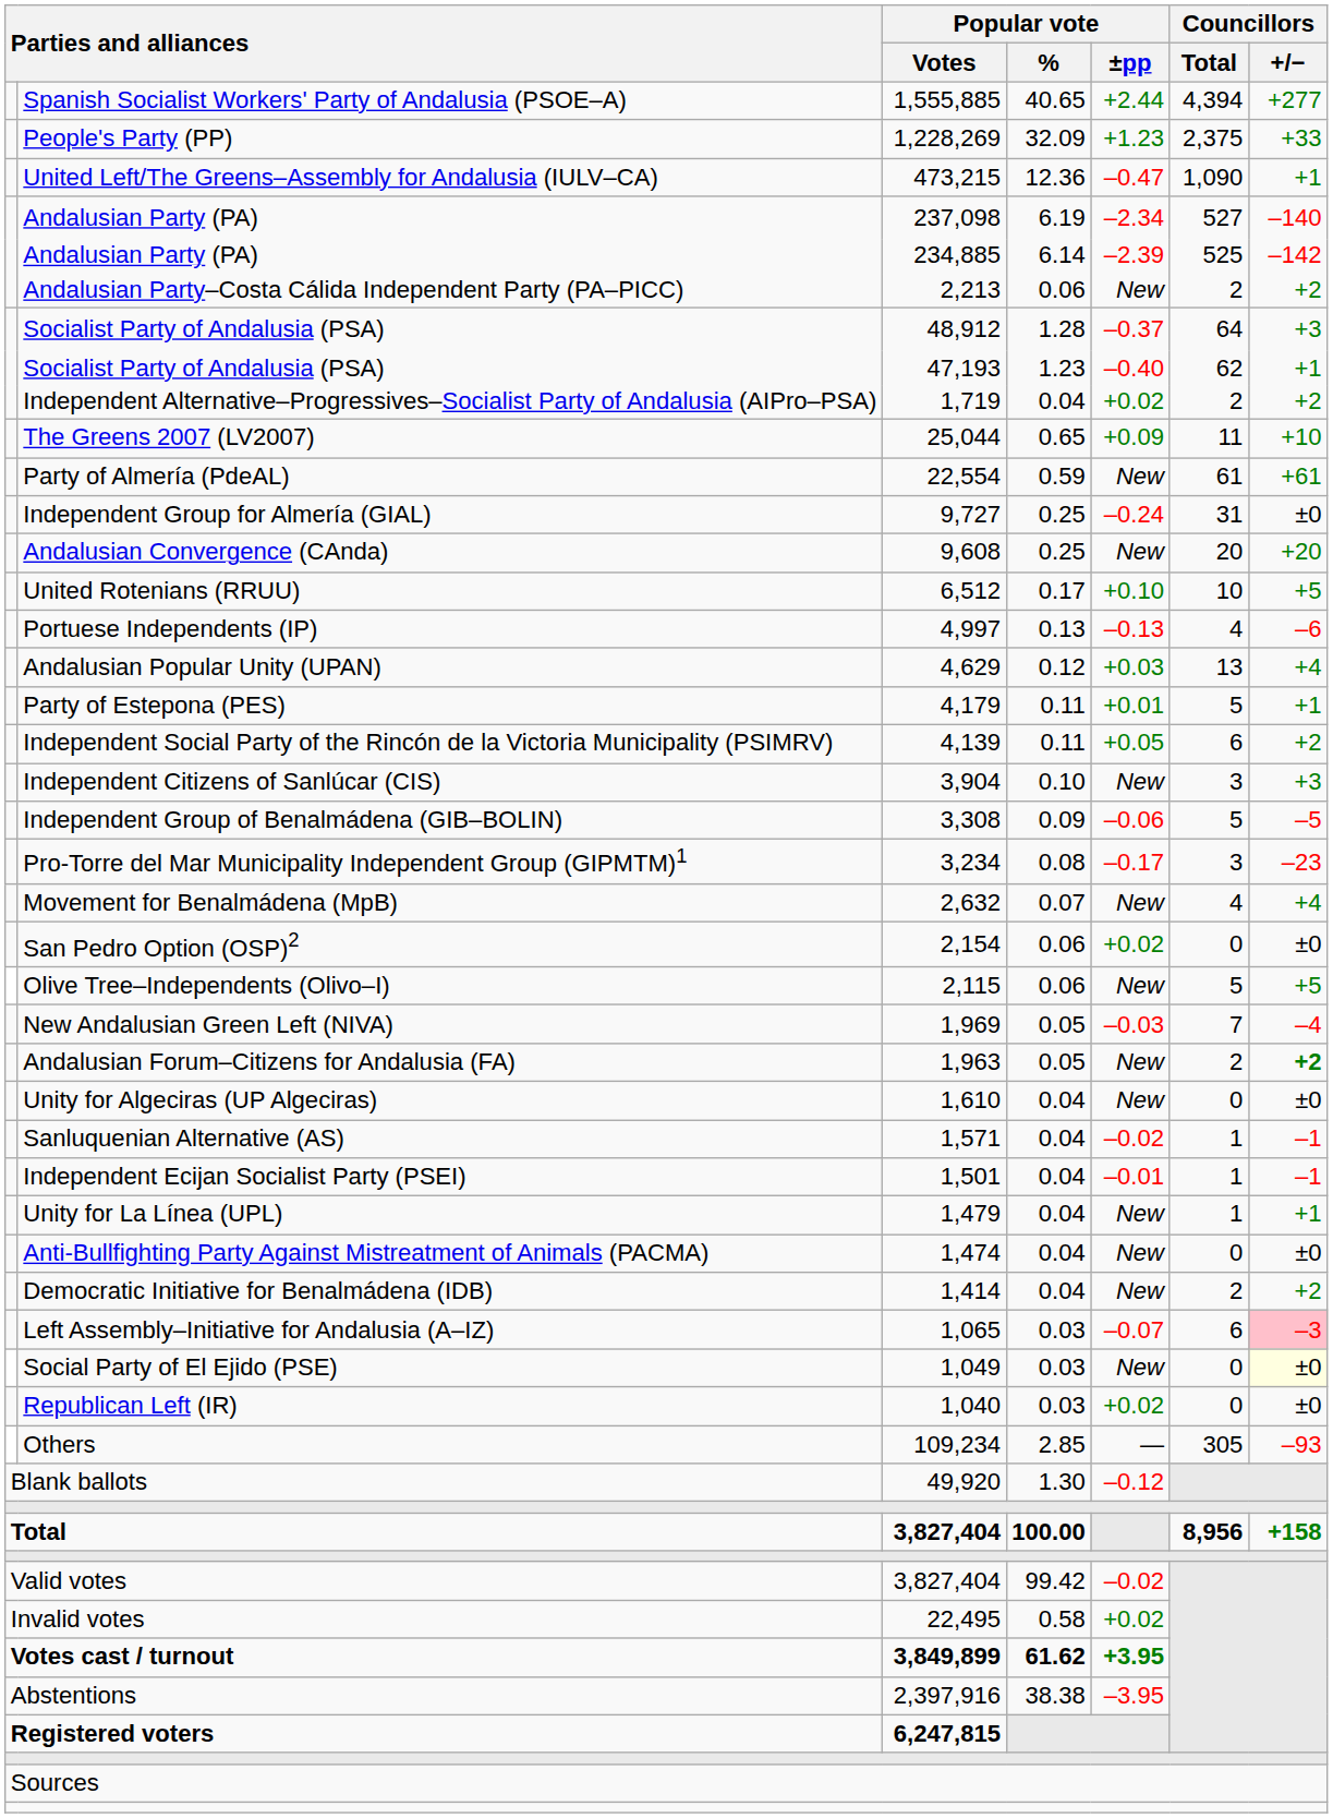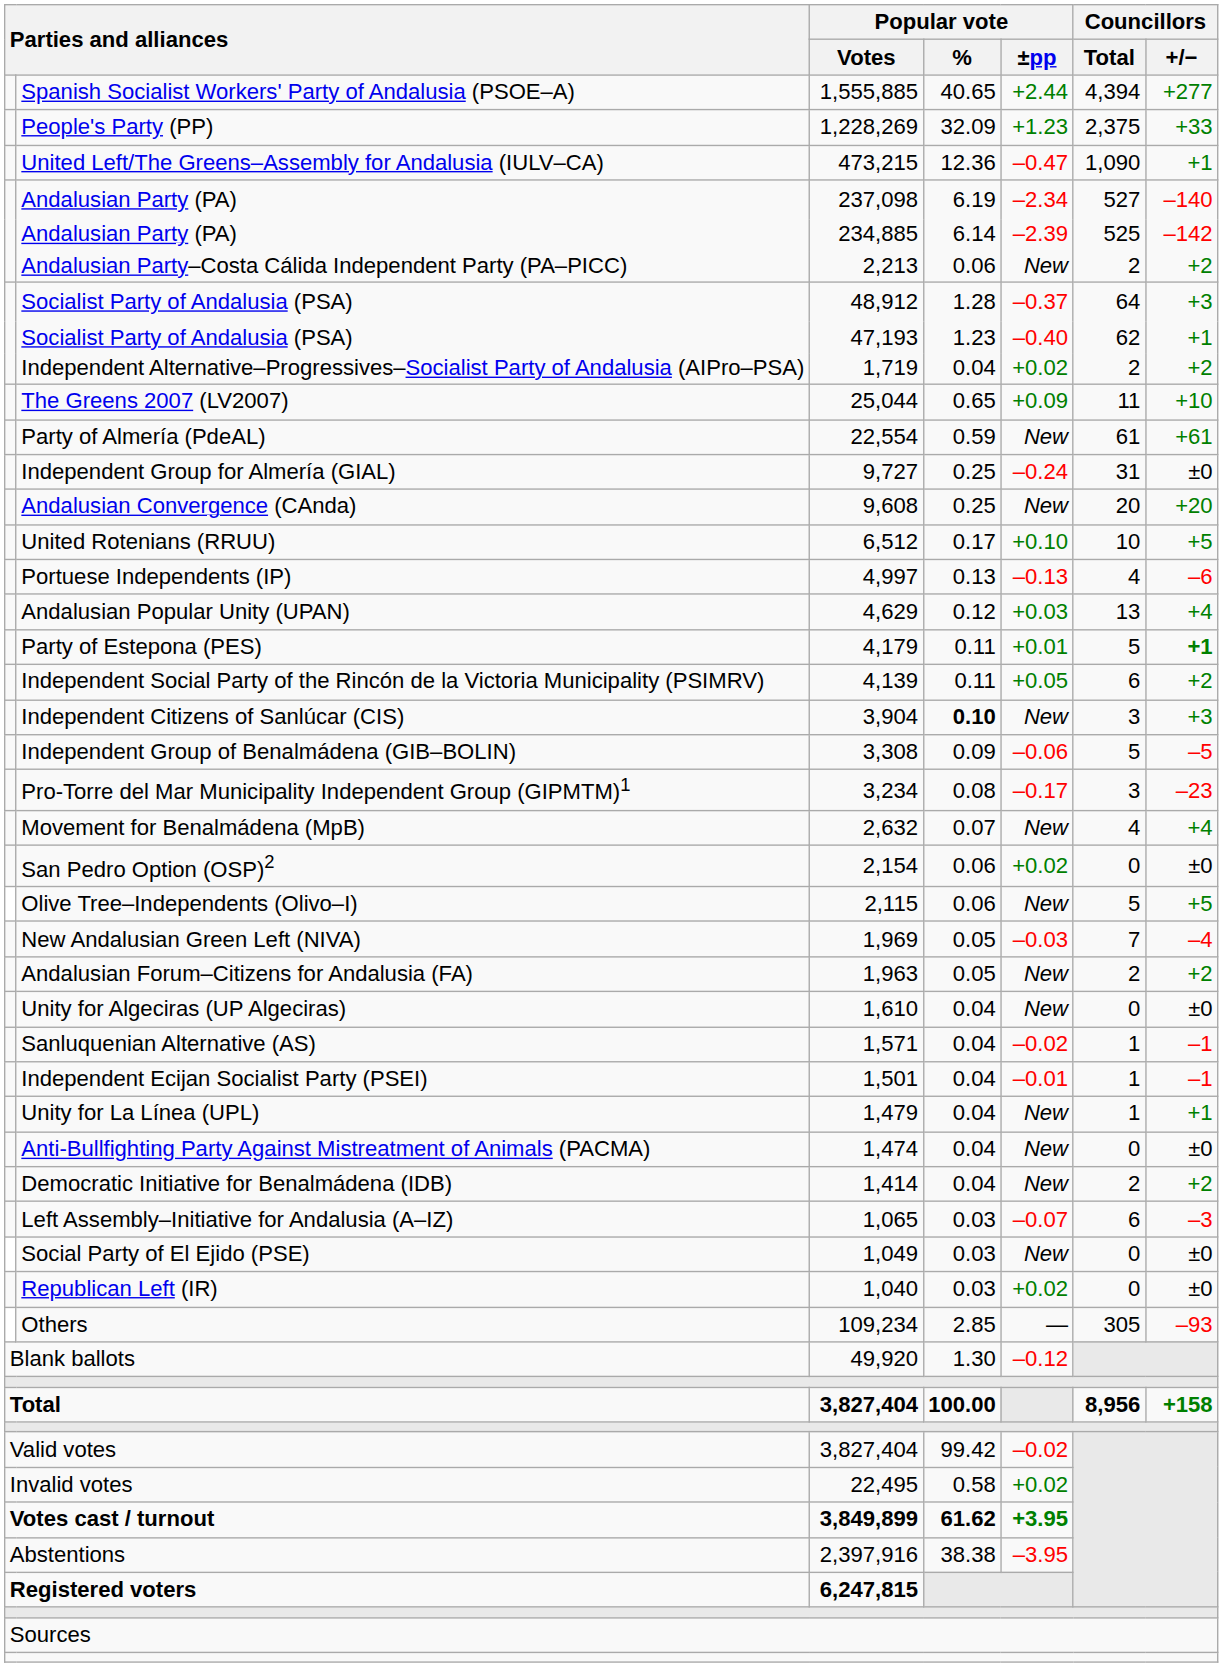4,179 | Councillors / +/−: normal -> bold
3,904 | Popular vote / %: normal -> bold
1,963 | Councillors / +/−: bold -> normal
1,065 | Councillors / +/−: pink background -> no background
1,049 | Councillors / +/−: lightyellow background -> no background
